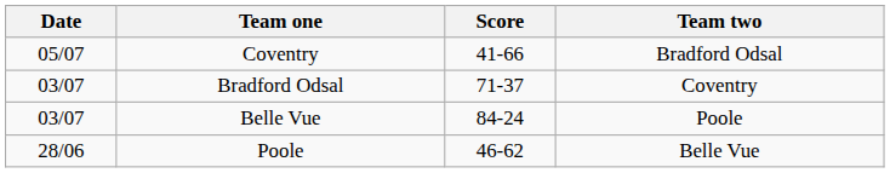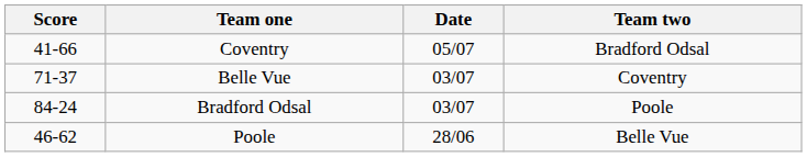columns swapped: Date <-> Score
row 3 | Team one: Bradford Odsal -> Belle Vue
row 4 | Team one: Belle Vue -> Bradford Odsal
